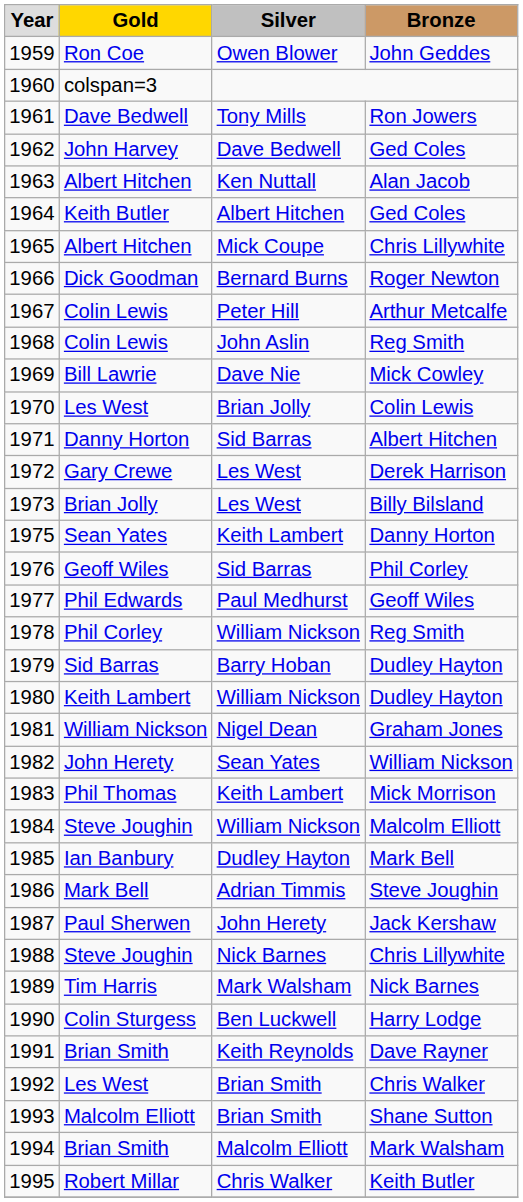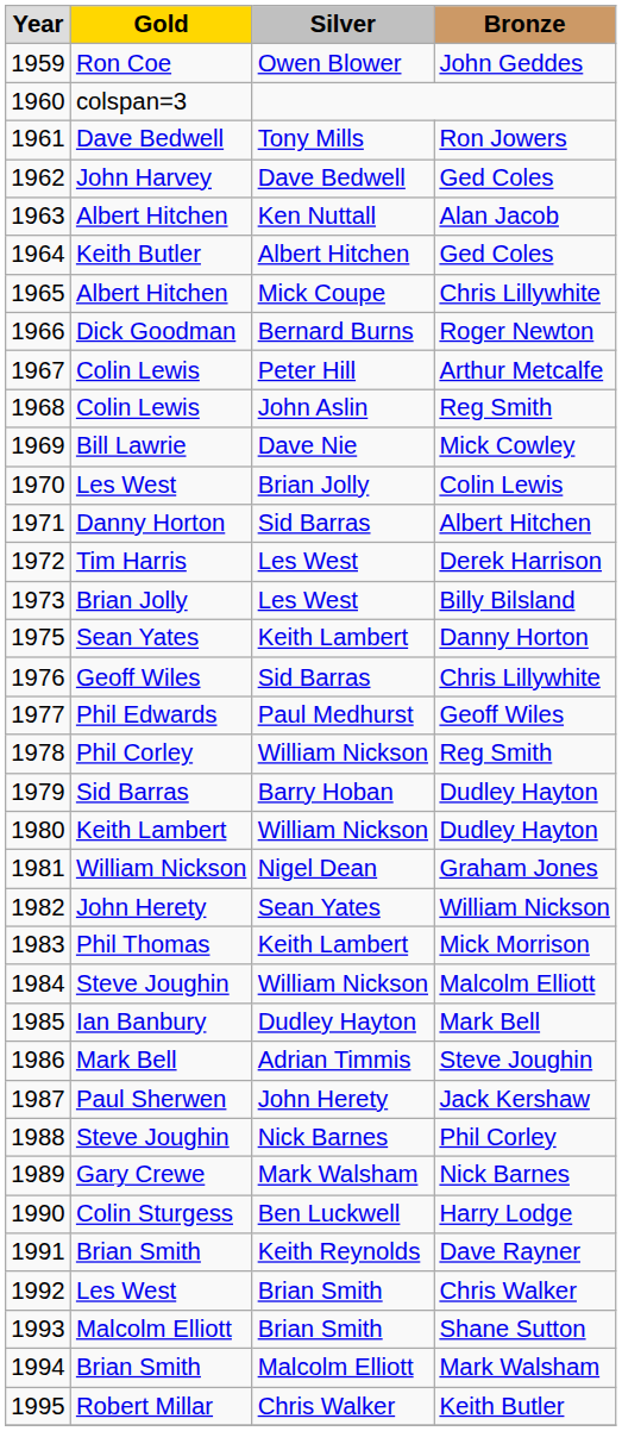1972 | column 2: Gary Crewe -> Tim Harris
1976 | column 4: Phil Corley -> Chris Lillywhite
1988 | column 4: Chris Lillywhite -> Phil Corley
1989 | column 2: Tim Harris -> Gary Crewe
